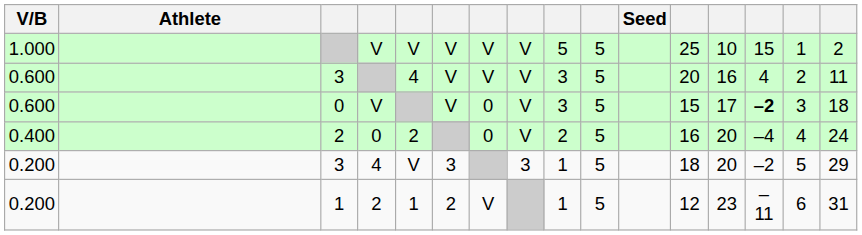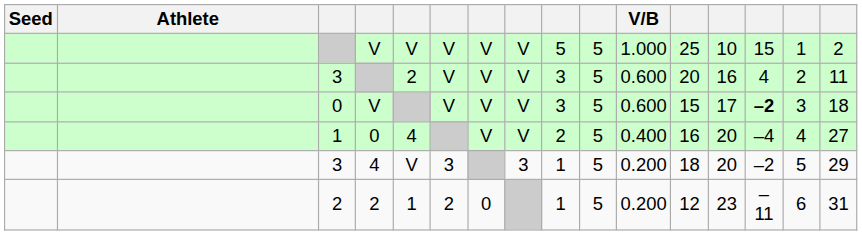columns swapped: Seed <-> V/B
row 3 | column 5: 4 -> 2
row 4 | column 7: 0 -> V
row 5 | column 3: 2 -> 1
row 5 | column 5: 2 -> 4
row 5 | column 7: 0 -> V
row 5 | column 16: 24 -> 27
row 7 | column 3: 1 -> 2
row 7 | column 7: V -> 0
